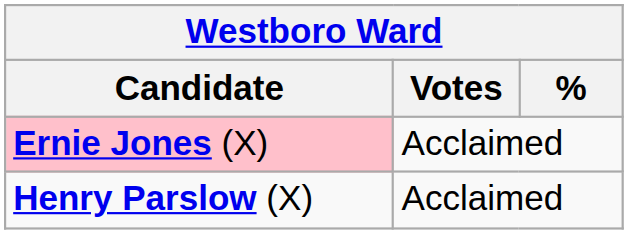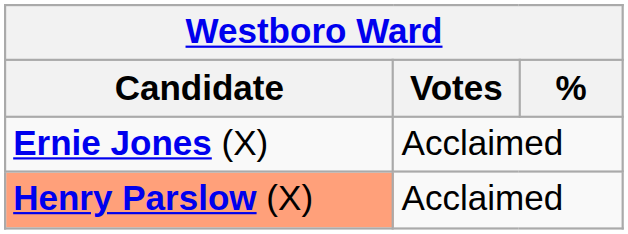Ernie Jones (X) | Candidate: pink background -> no background
Henry Parslow (X) | Candidate: no background -> lightsalmon background
